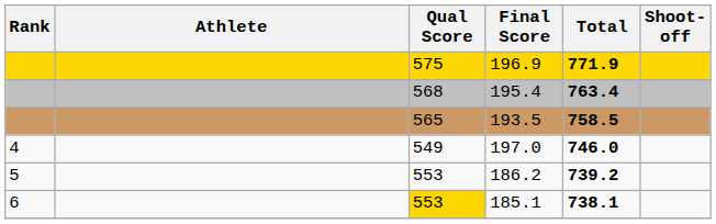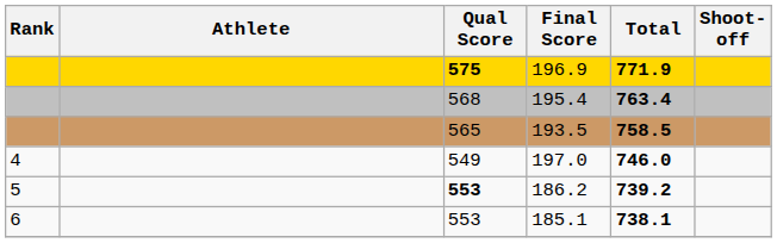196.9 | Qual Score: normal -> bold
186.2 | Qual Score: normal -> bold
185.1 | Qual Score: gold background -> no background
